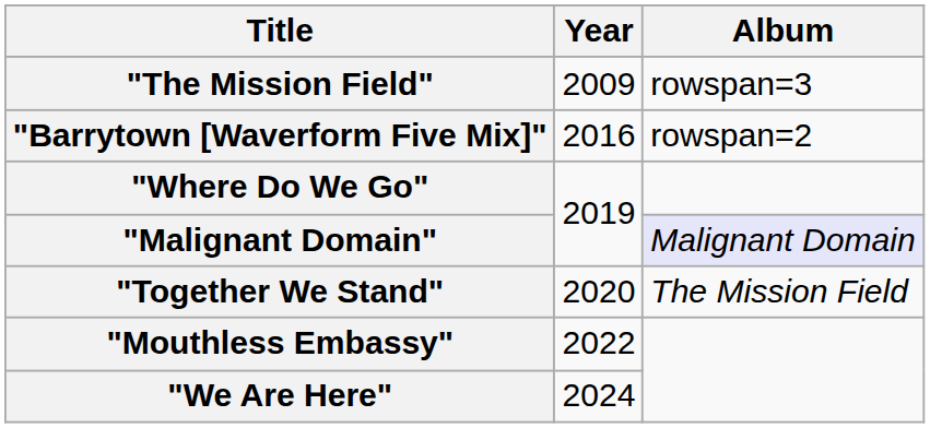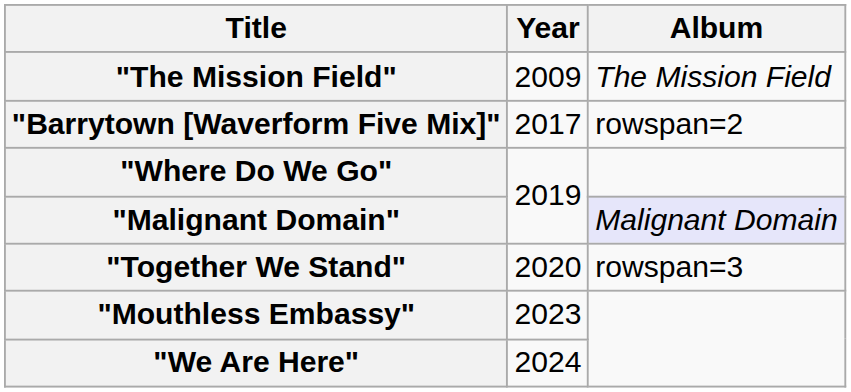"The Mission Field" | Album: rowspan=3 -> The Mission Field
"Barrytown [Waverform Five Mix]" | Year: 2016 -> 2017
"Together We Stand" | Album: The Mission Field -> rowspan=3
"Mouthless Embassy" | Year: 2022 -> 2023
